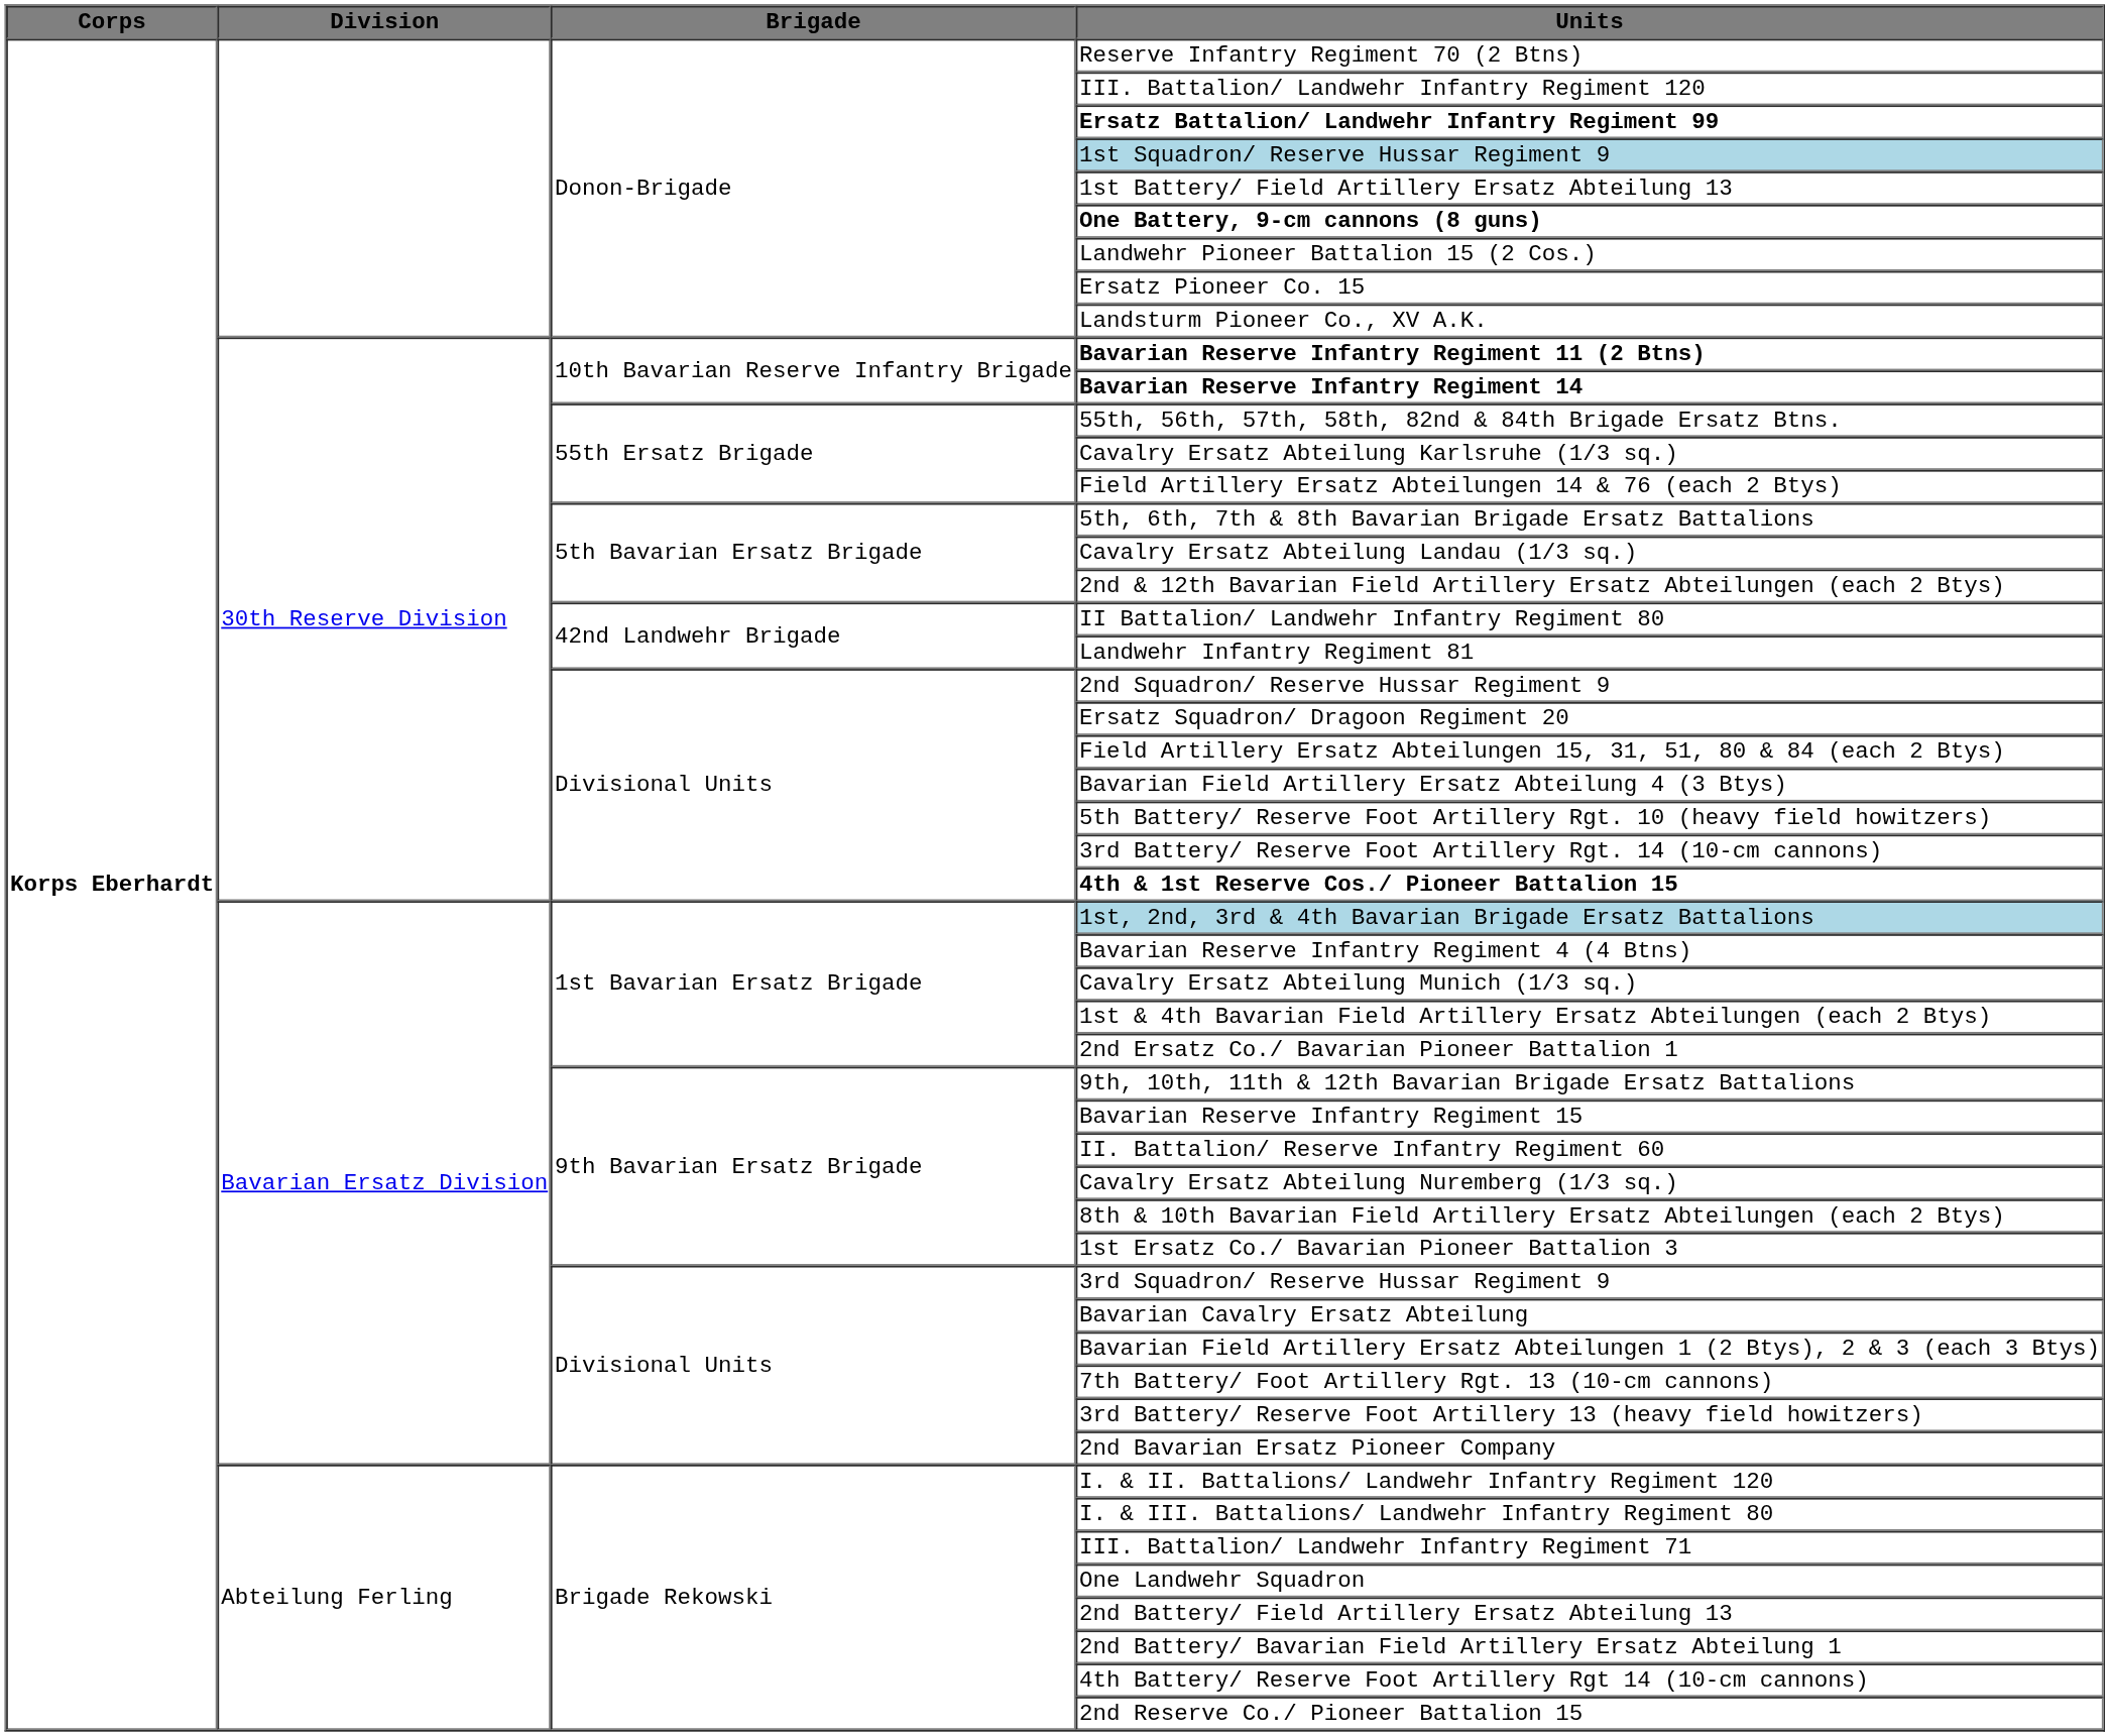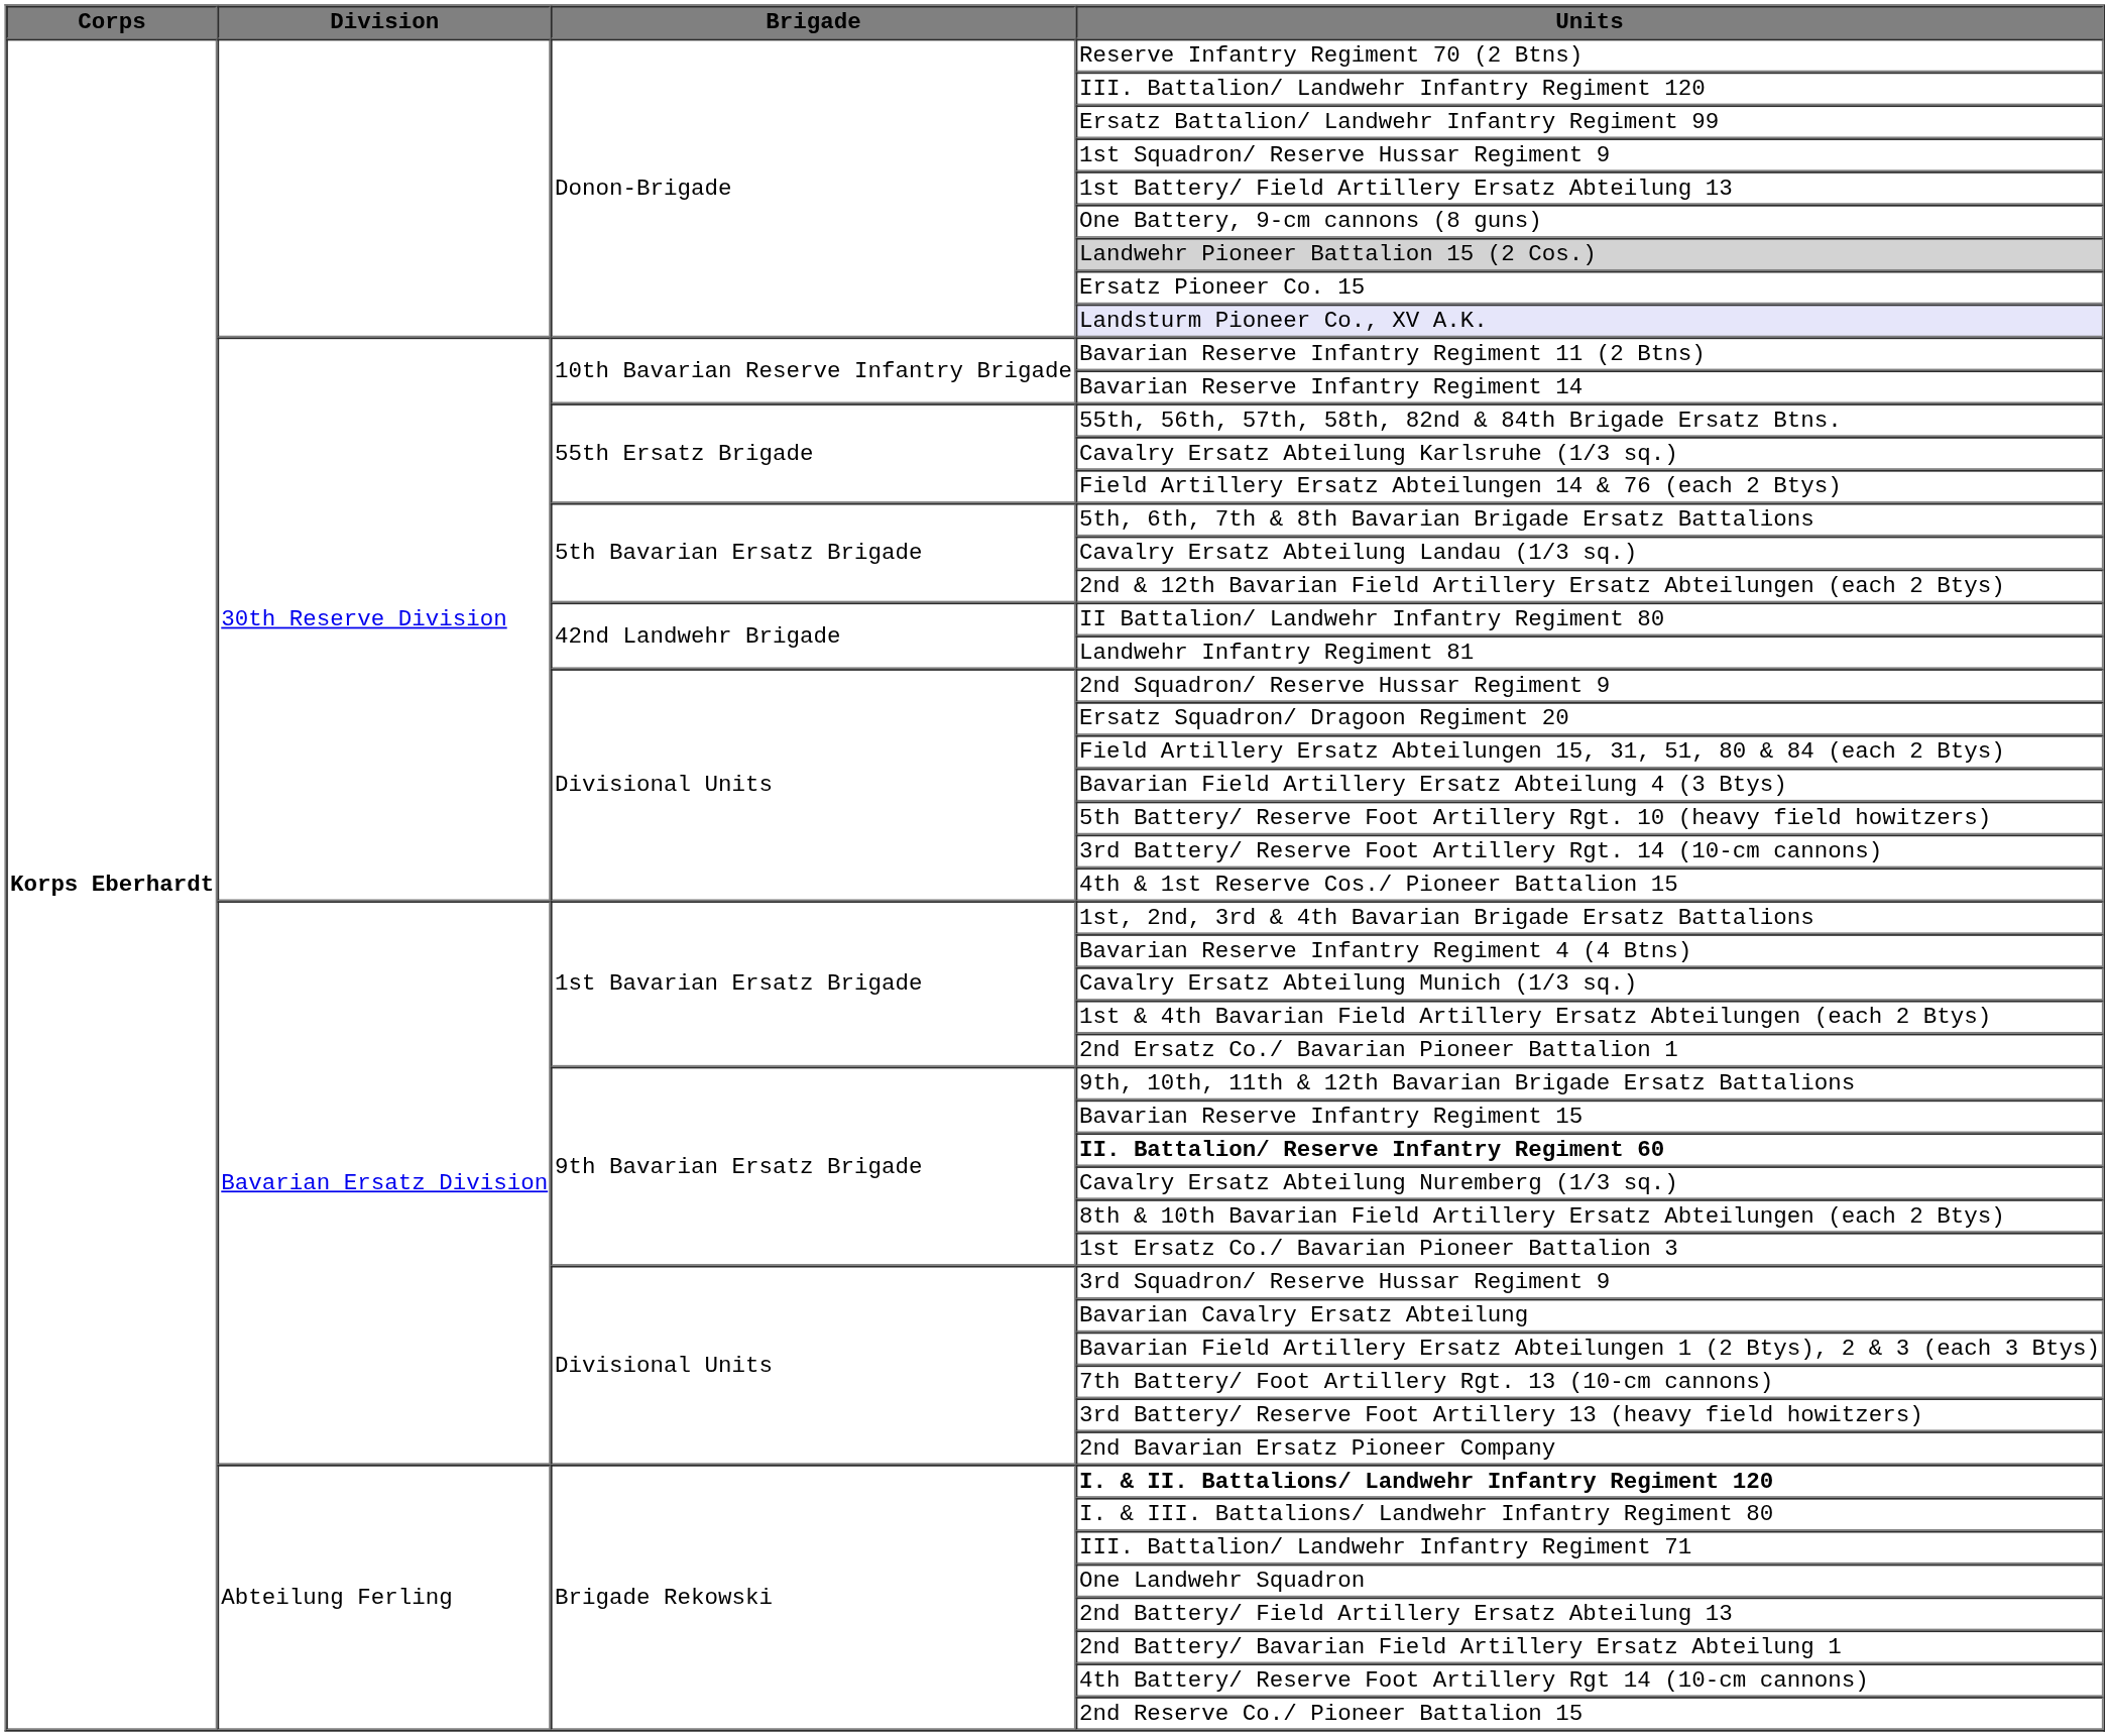Ersatz Battalion/ Landwehr Infantry Regiment 99 | Units: bold -> normal
1st Squadron/ Reserve Hussar Regiment 9 | Units: lightblue background -> no background
One Battery, 9-cm cannons (8 guns) | Units: bold -> normal
Landwehr Pioneer Battalion 15 (2 Cos.) | Units: no background -> lightgrey background
Landsturm Pioneer Co., XV A.K. | Units: no background -> lavender background
Bavarian Reserve Infantry Regiment 11 (2 Btns) | Units: bold -> normal
Bavarian Reserve Infantry Regiment 14 | Units: bold -> normal
4th & 1st Reserve Cos./ Pioneer Battalion 15 | Units: bold -> normal
1st, 2nd, 3rd & 4th Bavarian Brigade Ersatz Battalions | Units: lightblue background -> no background
II. Battalion/ Reserve Infantry Regiment 60 | Units: normal -> bold
I. & II. Battalions/ Landwehr Infantry Regiment 120 | Units: normal -> bold
